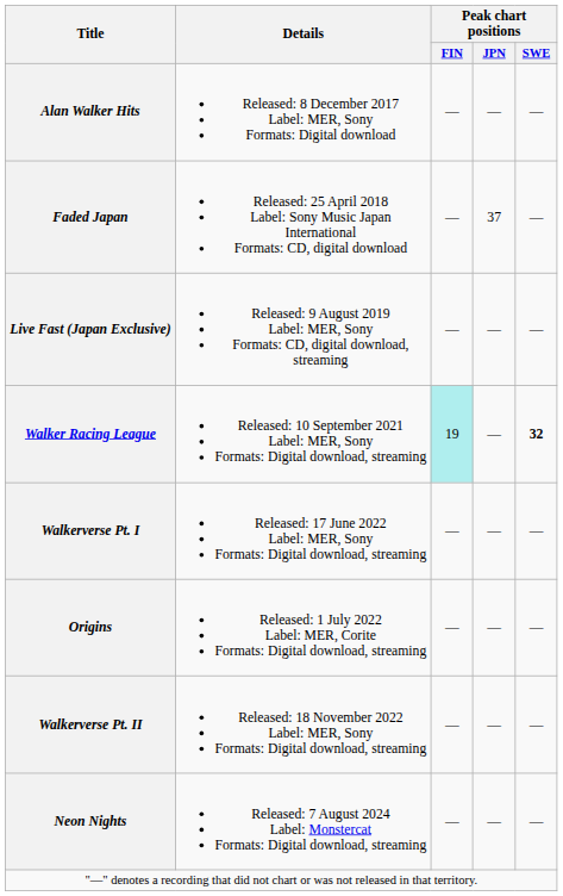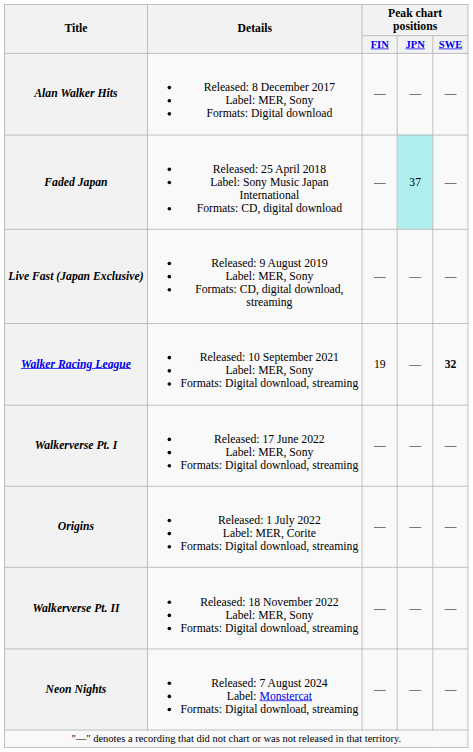Faded Japan | Peak chart positions / JPN: no background -> paleturquoise background
Walker Racing League | Peak chart positions / FIN: paleturquoise background -> no background
